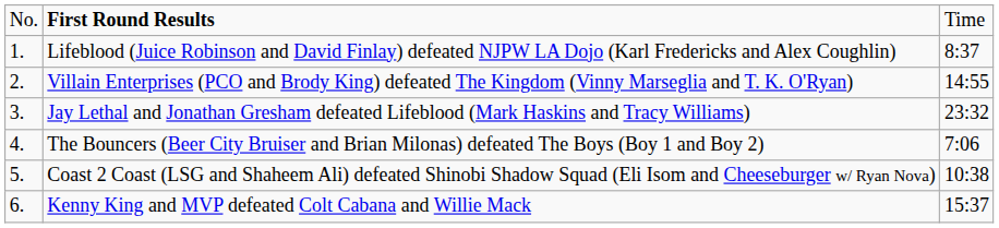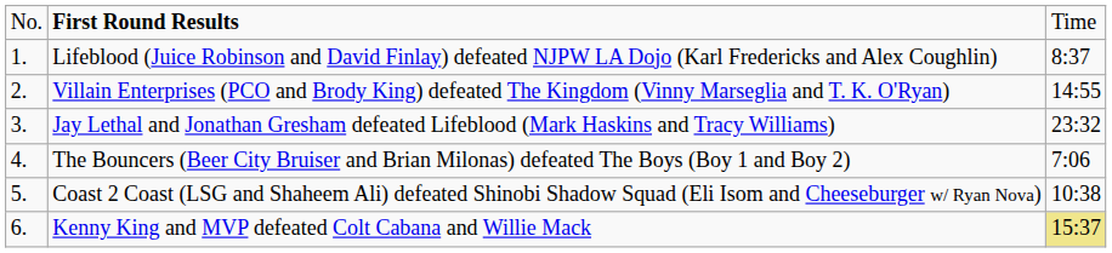Kenny King and MVP defeated Colt Cabana and Willie Mack | column 3: no background -> khaki background
